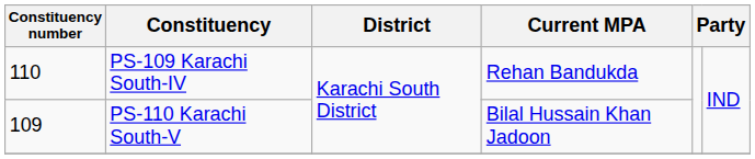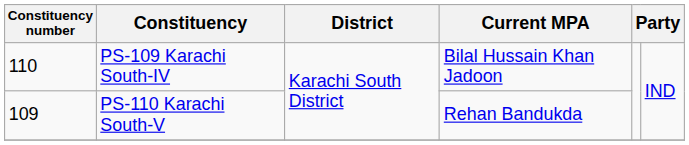PS-109 Karachi South-IV | Current MPA: Rehan Bandukda -> Bilal Hussain Khan Jadoon
PS-110 Karachi South-V | Current MPA: Bilal Hussain Khan Jadoon -> Rehan Bandukda
